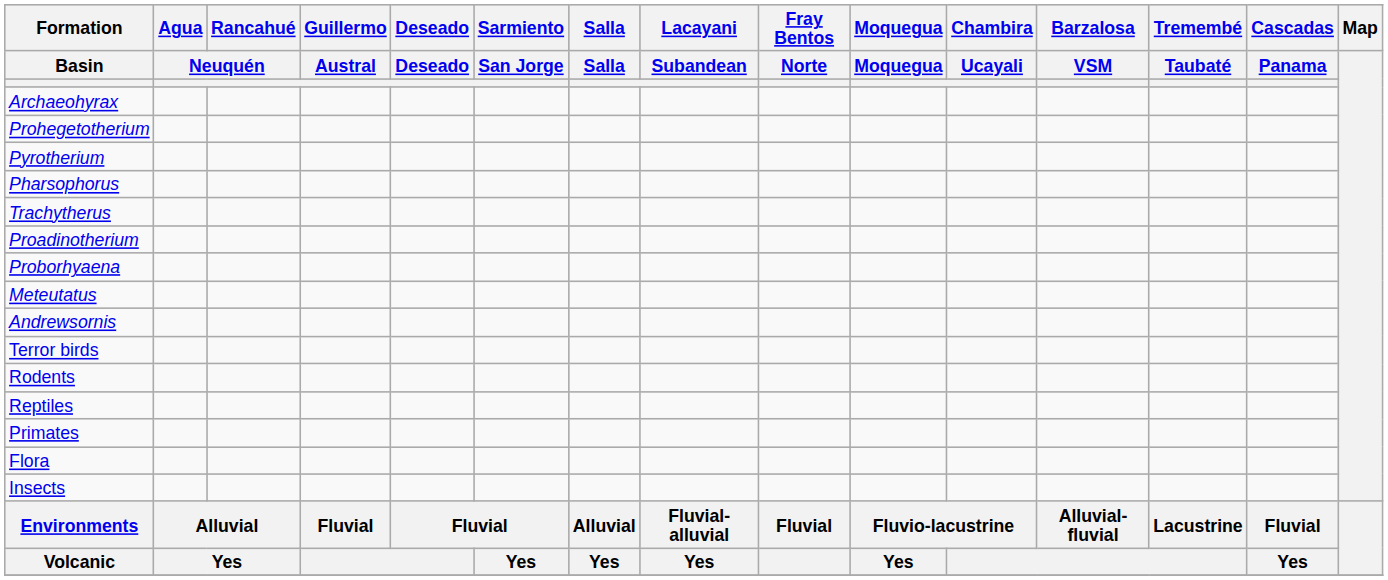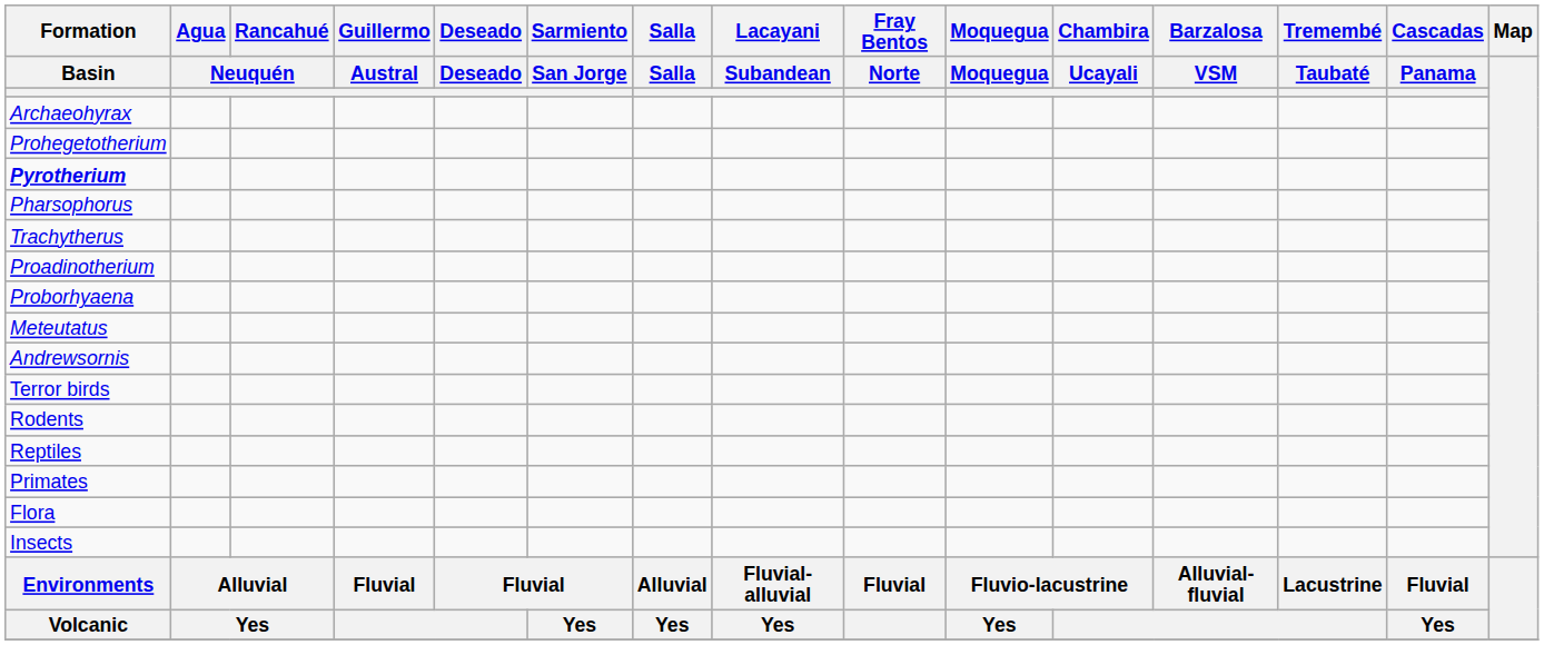Pyrotherium | Formation / Basin: normal -> bold
